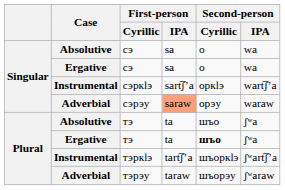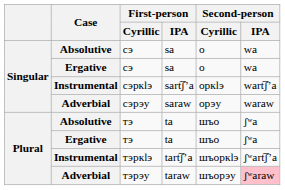сэрэу | First-person / IPA: lightsalmon background -> no background
Ergative / тэ | Second-person / Cyrillic: bold -> normal
тэрэу | Second-person / IPA: no background -> pink background
